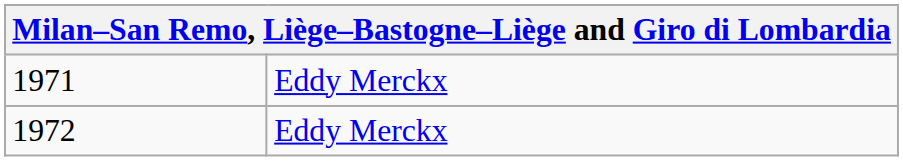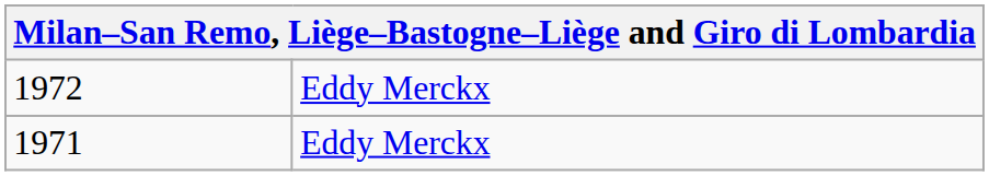rows swapped: 1971 <-> 1972
